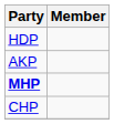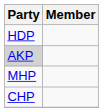AKP | Party: no background -> lightgrey background
MHP | Party: bold -> normal
